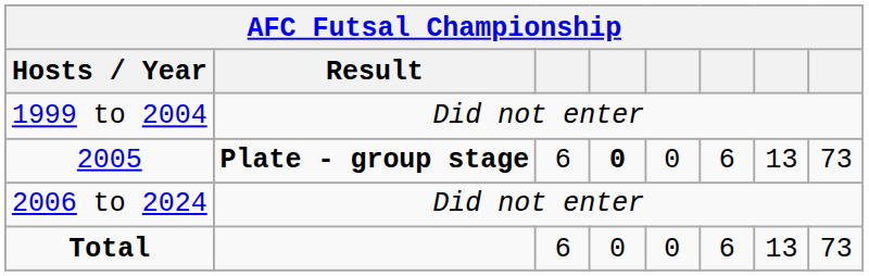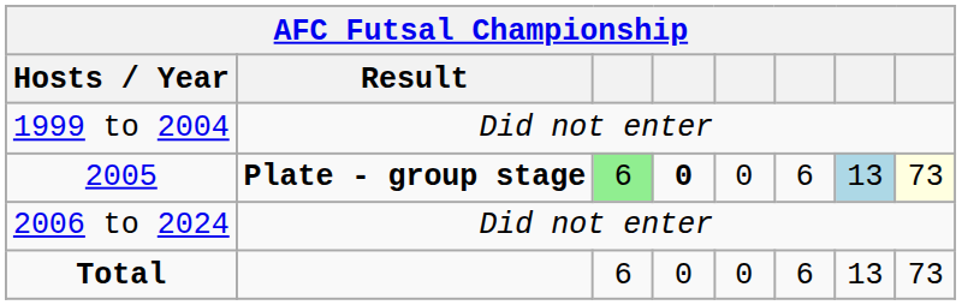2005 | column 3: no background -> lightgreen background
2005 | column 7: no background -> lightblue background
2005 | column 8: no background -> lightyellow background
